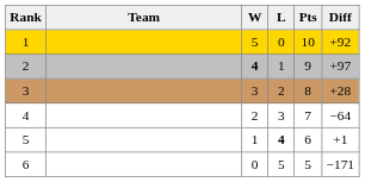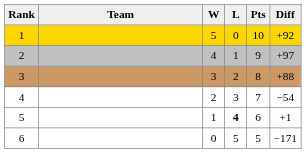row 3 | W: bold -> normal
row 4 | Diff: +28 -> +88
row 5 | Diff: −64 -> −54
